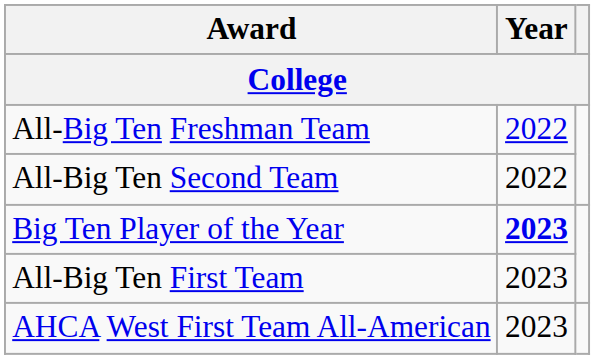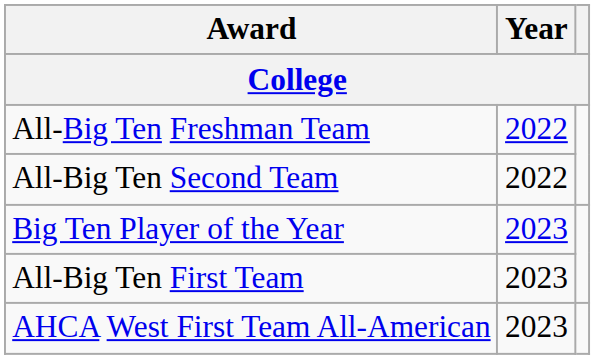Big Ten Player of the Year | Year: bold -> normal
